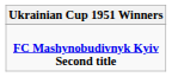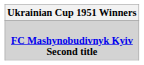row 2 | column 1: no background -> lightgrey background
